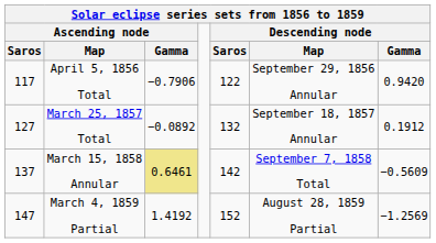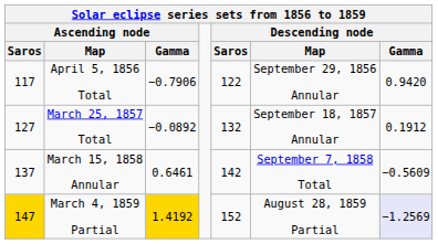March 15, 1858 Annular | Ascending node / Gamma: khaki background -> no background
March 4, 1859 Partial | Ascending node / Saros: no background -> gold background
March 4, 1859 Partial | Ascending node / Gamma: no background -> gold background
March 4, 1859 Partial | Descending node / Gamma: no background -> lavender background
